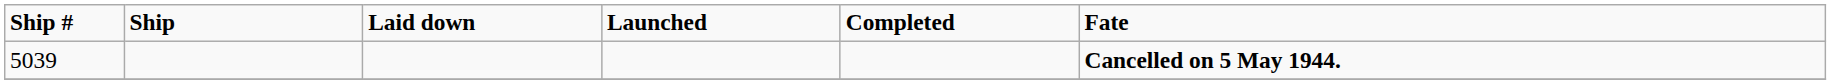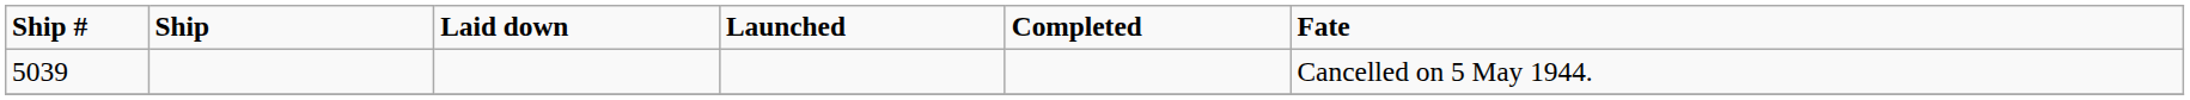5039 | Fate: bold -> normal
